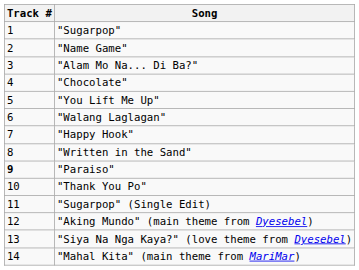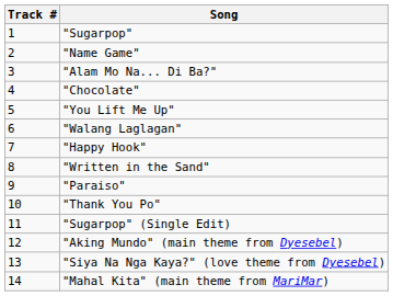"Paraiso" | Track #: bold -> normal
